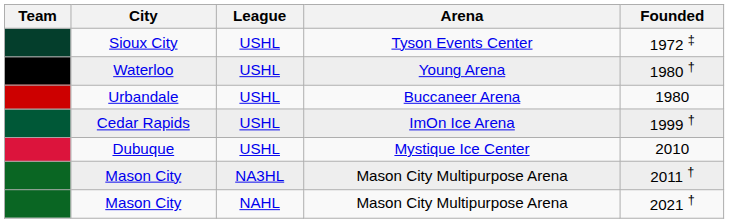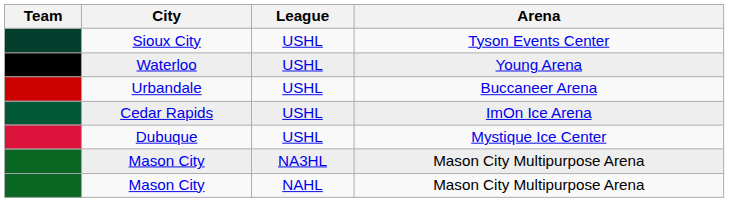- column: Founded | 1972 ‡ | 1980 † | 1980 | 1999 † | 2010 | 2011 † | 2021 †
